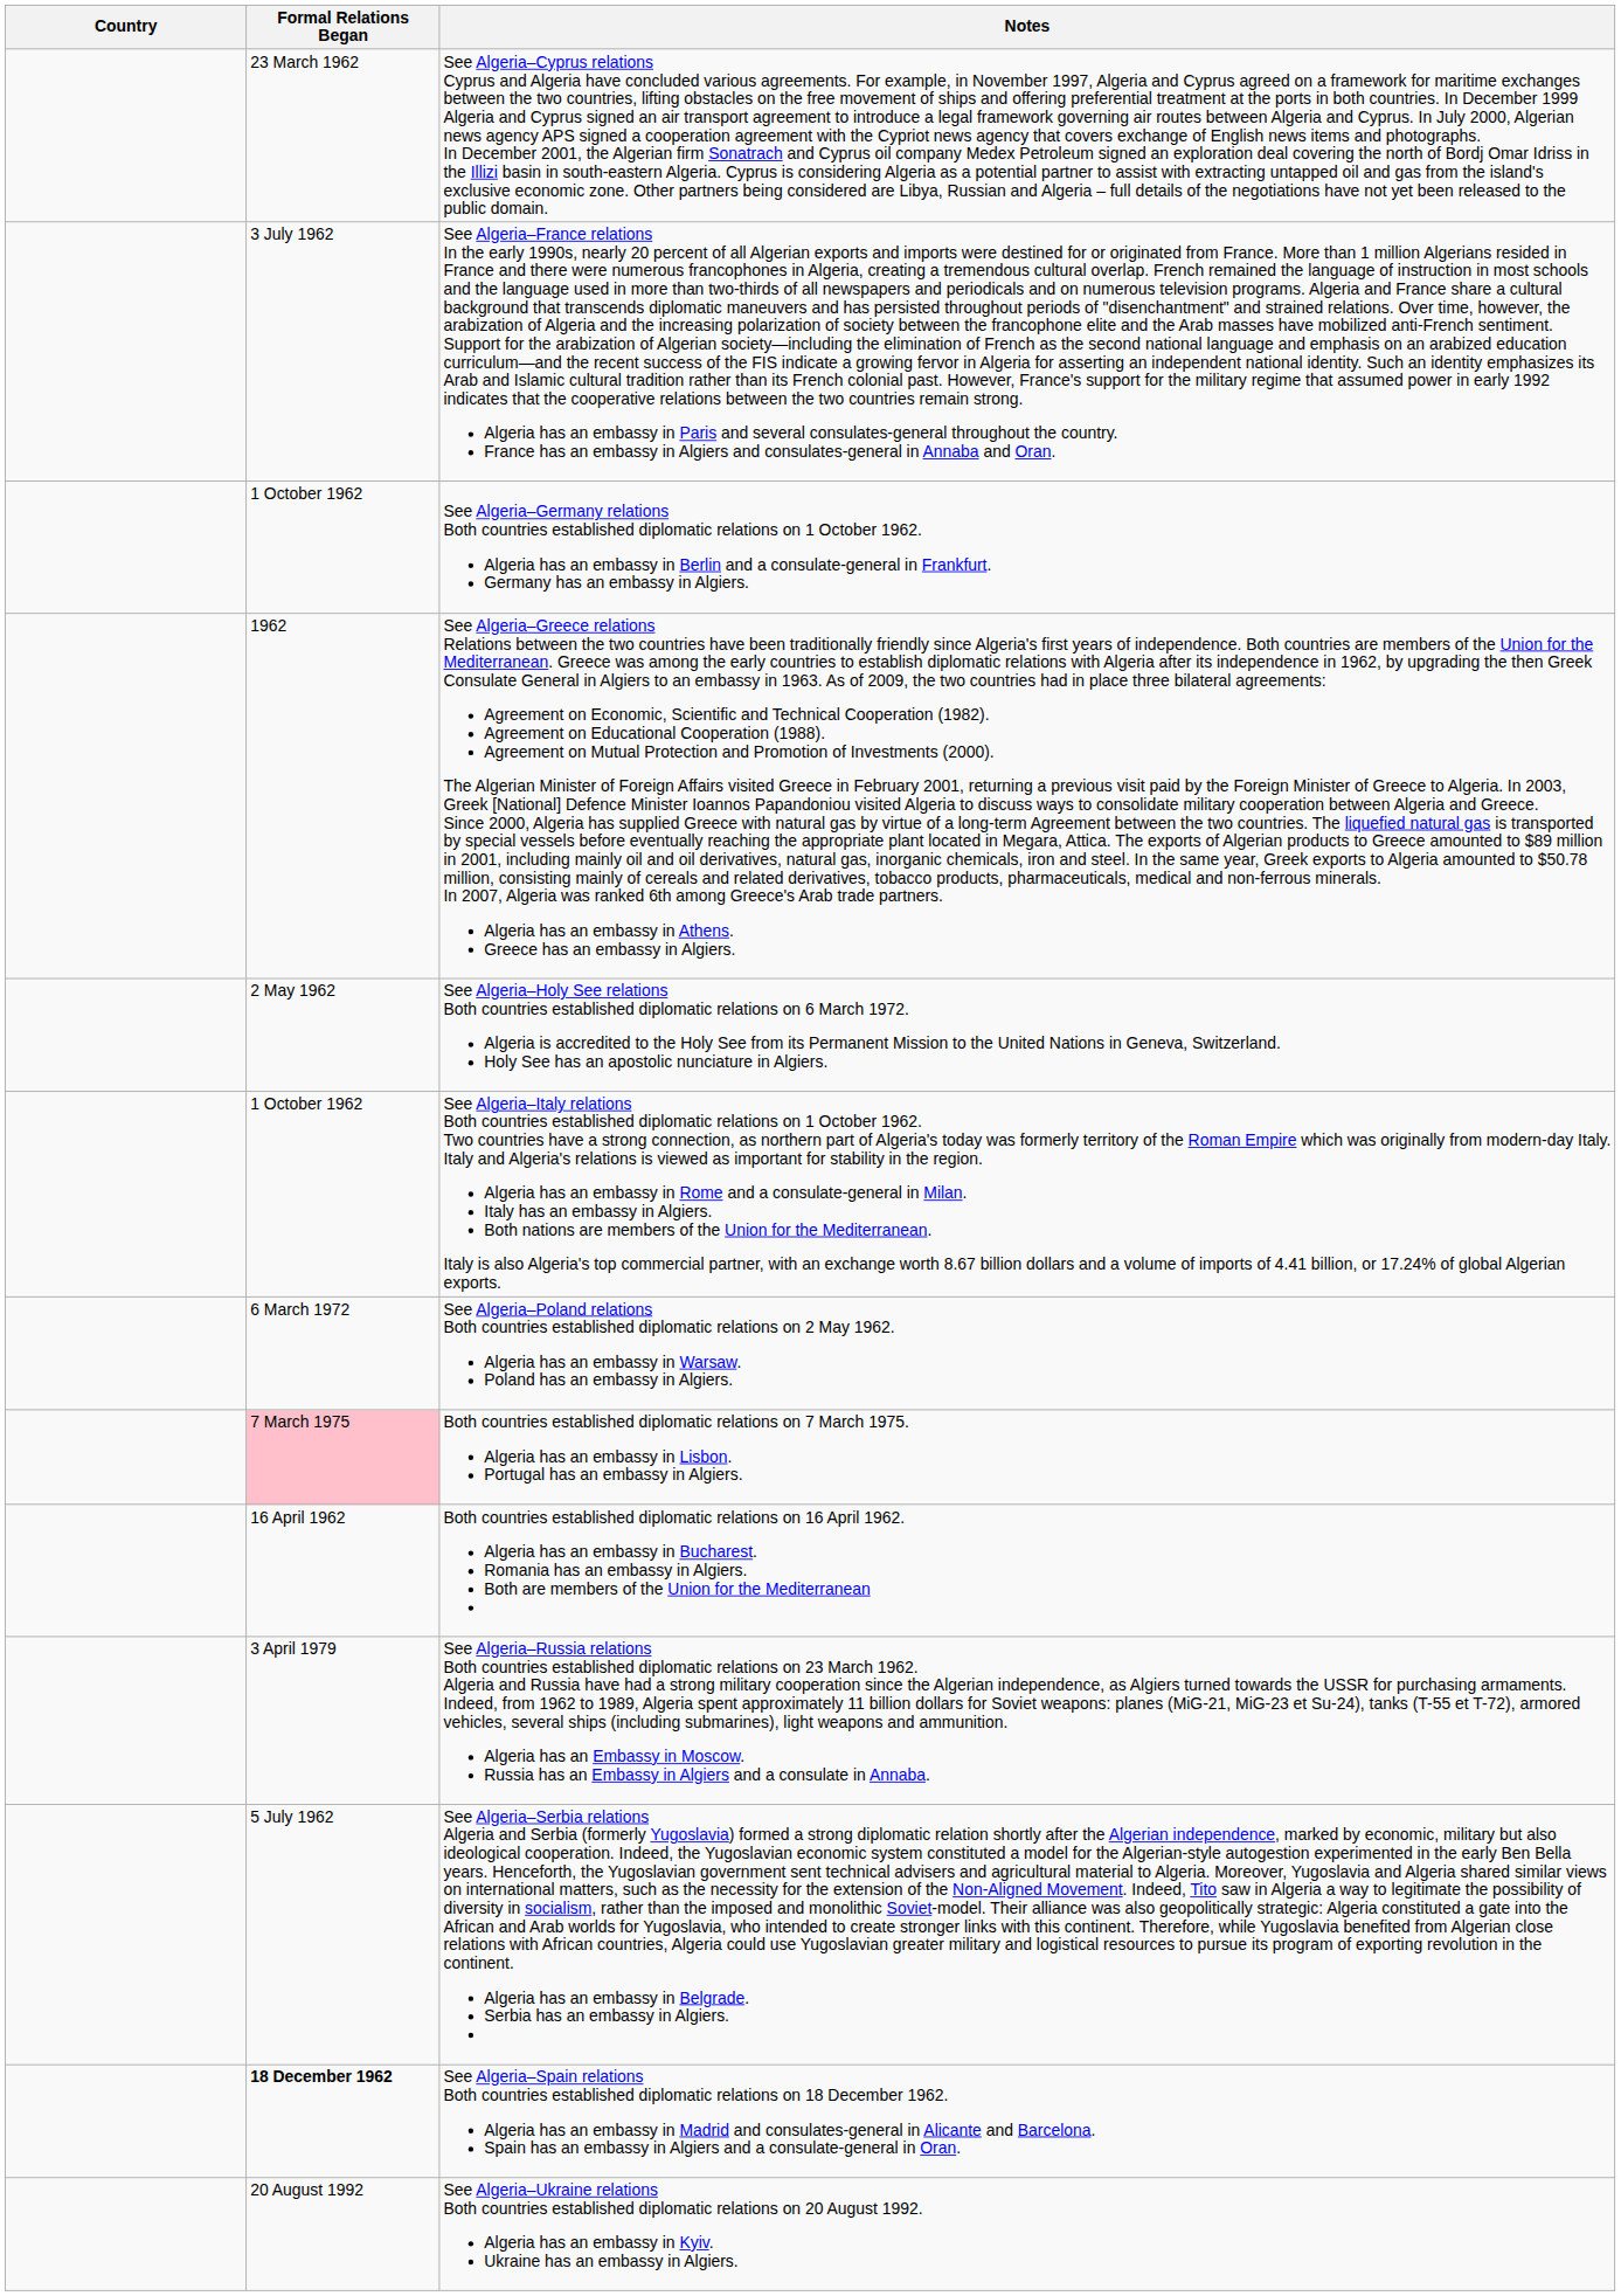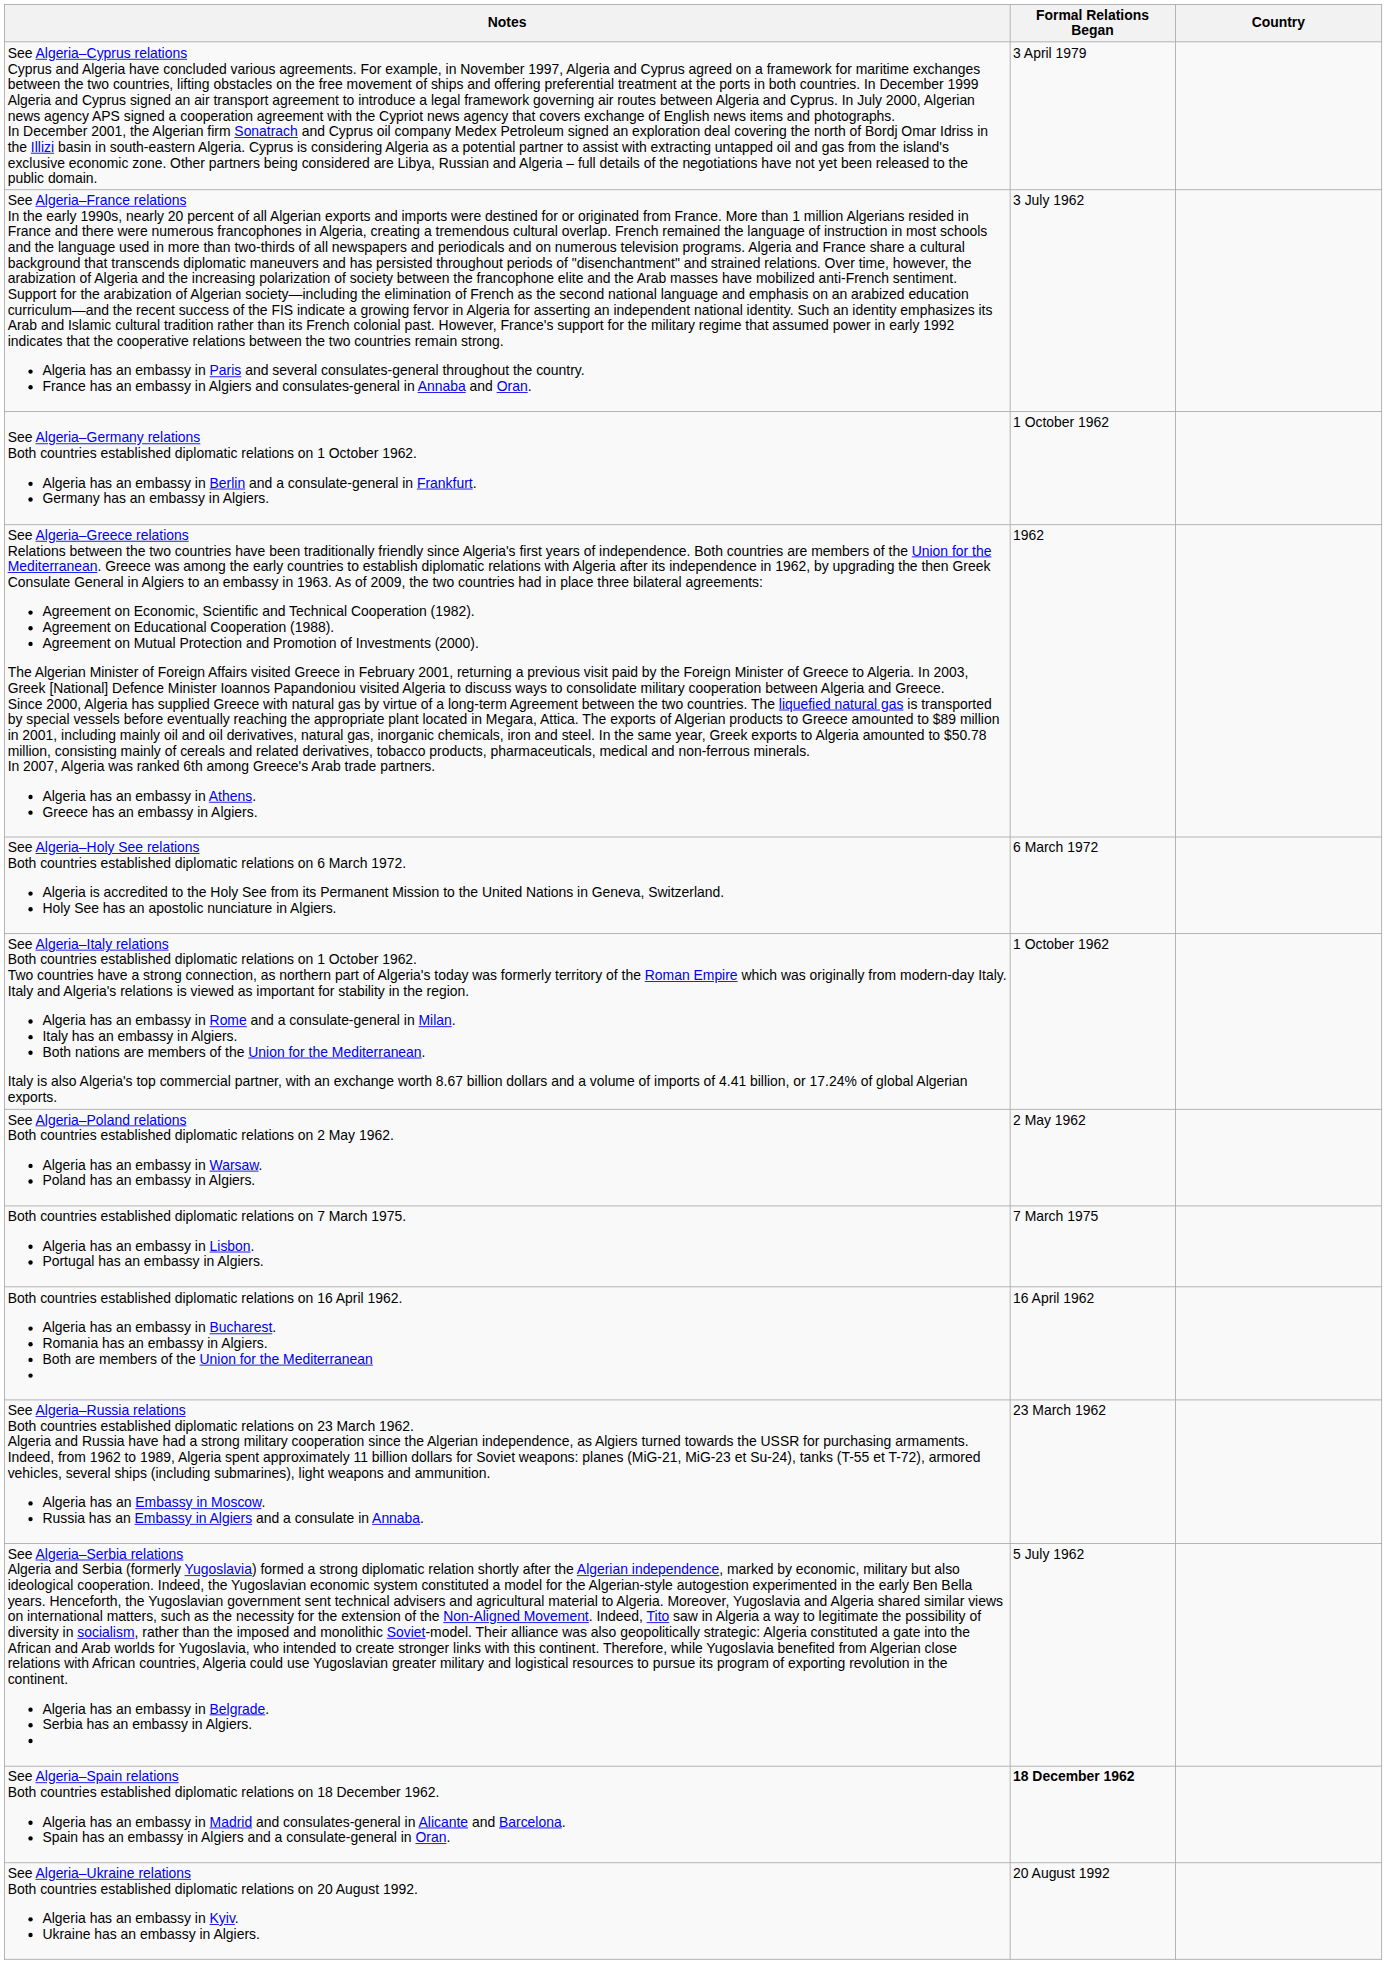columns swapped: Country <-> Notes
row 2 | Formal Relations Began: 23 March 1962 -> 3 April 1979
row 6 | Formal Relations Began: 2 May 1962 -> 6 March 1972
row 8 | Formal Relations Began: 6 March 1972 -> 2 May 1962
row 9 | Formal Relations Began: pink background -> no background
row 11 | Formal Relations Began: 3 April 1979 -> 23 March 1962
